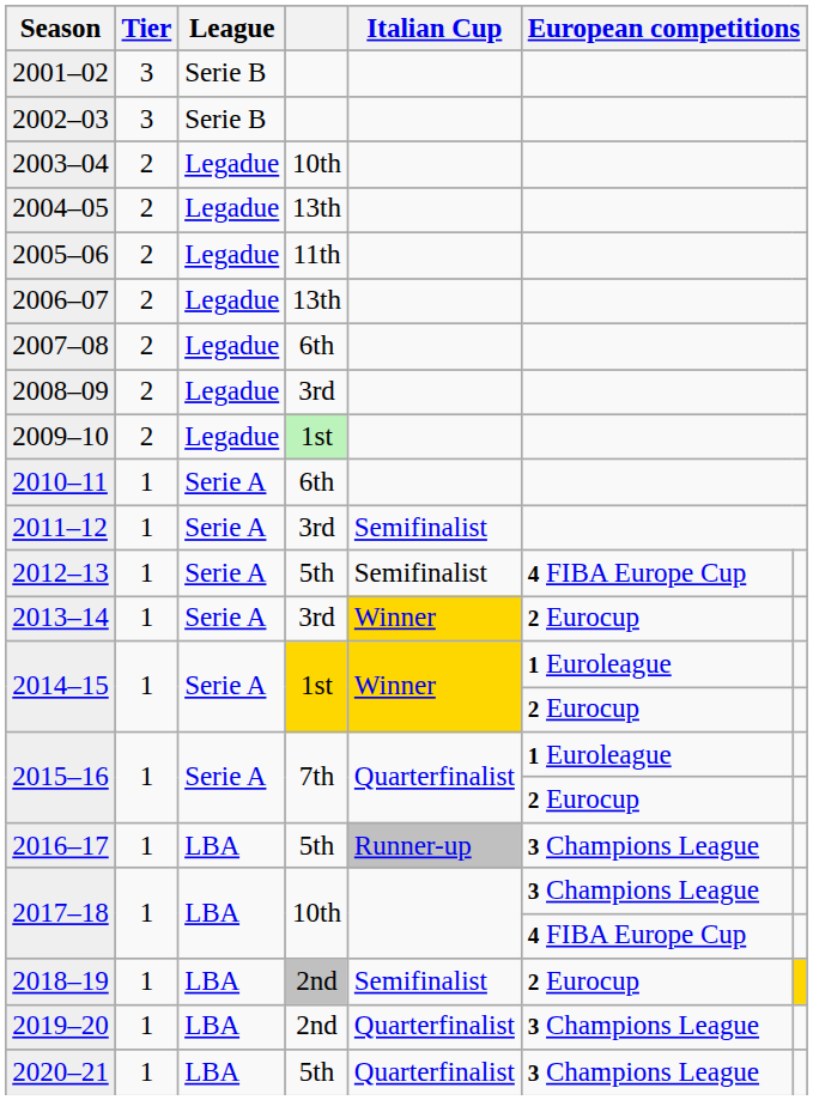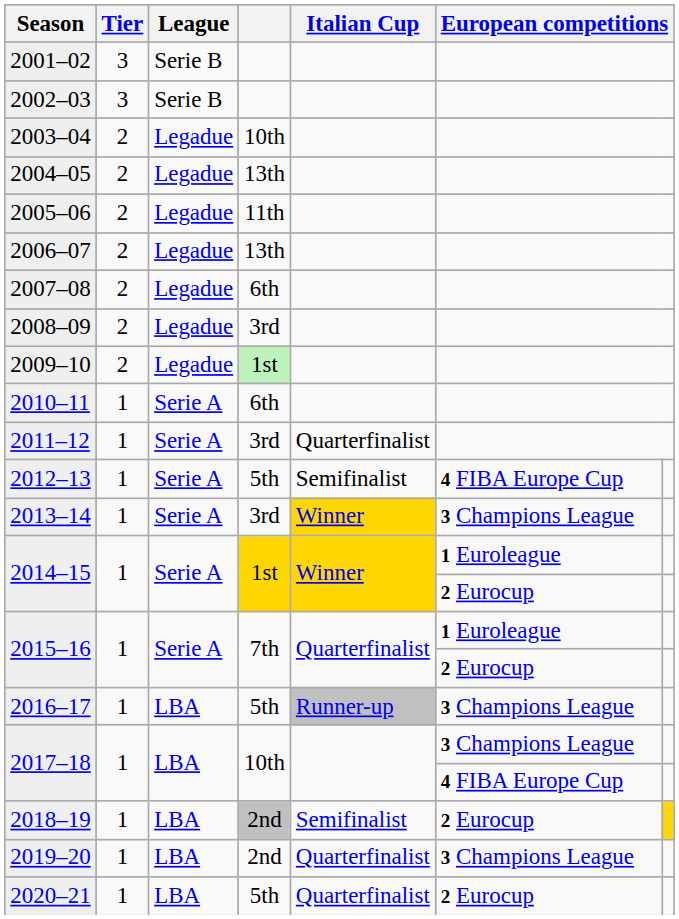2011–12 | Italian Cup: Semifinalist -> Quarterfinalist
2013–14 | column 6: 2 Eurocup -> 3 Champions League
2020–21 | column 6: 3 Champions League -> 2 Eurocup
